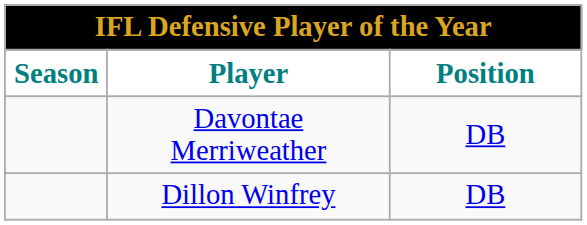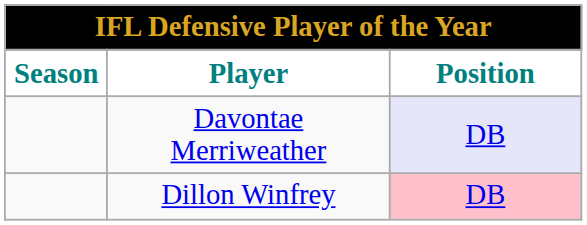Davontae Merriweather | Position: no background -> lavender background
Dillon Winfrey | Position: no background -> pink background
